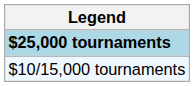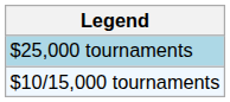row 2 | column 1: bold -> normal
